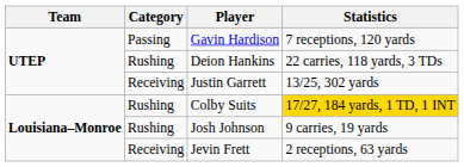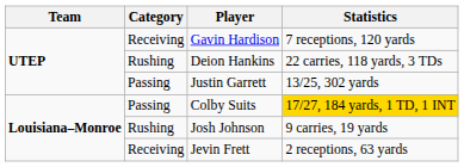Gavin Hardison | Category: Passing -> Receiving
Justin Garrett | Category: Receiving -> Passing
Colby Suits | Category: Rushing -> Passing
